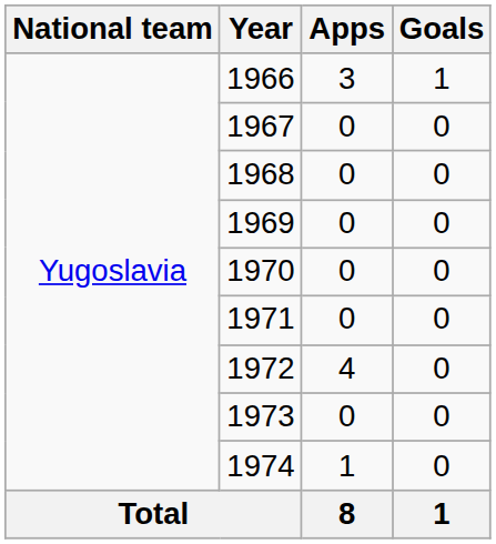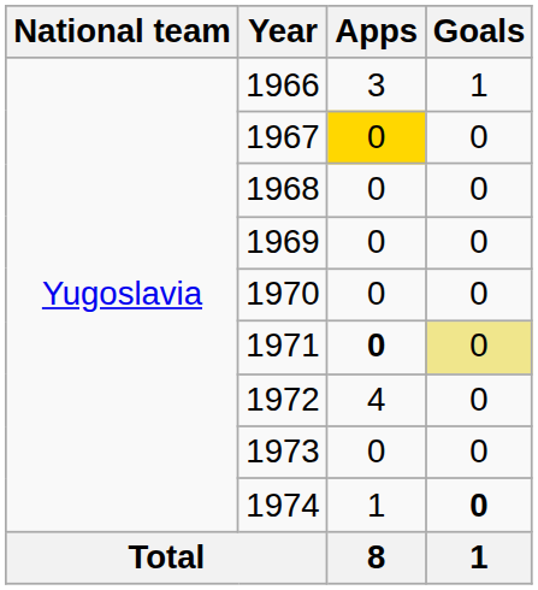1967 | Apps: no background -> gold background
1971 | Apps: normal -> bold
1971 | Goals: no background -> khaki background
1974 | Goals: normal -> bold
